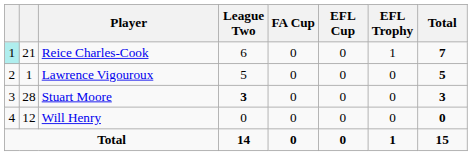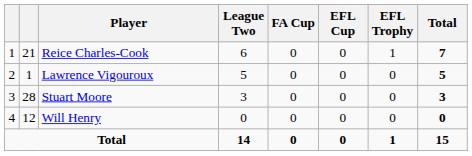Reice Charles-Cook | column 1: paleturquoise background -> no background
Stuart Moore | League Two: bold -> normal
